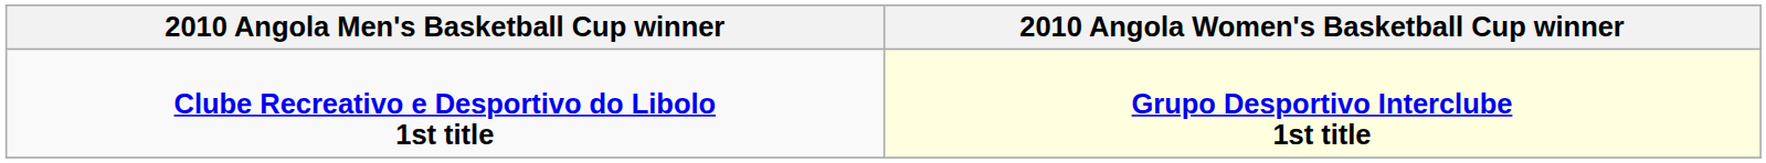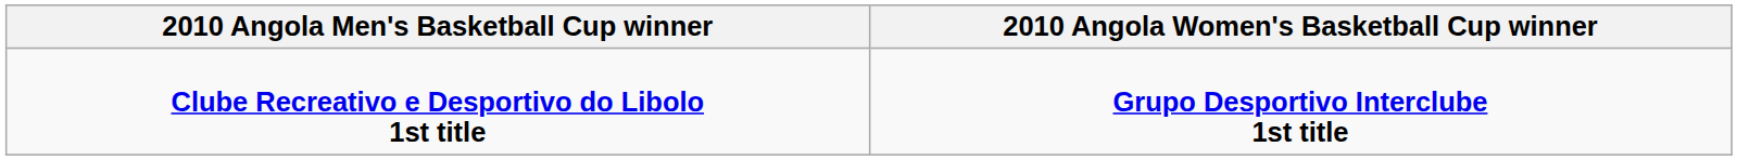Clube Recreativo e Desportivo do Libolo 1st title | 2010 Angola Women's Basketball Cup winner: lightyellow background -> no background
